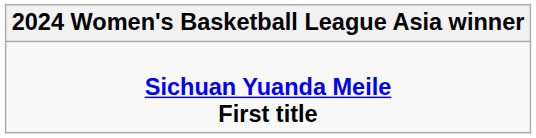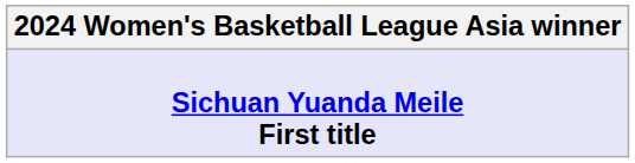row 2 | column 1: no background -> lavender background
